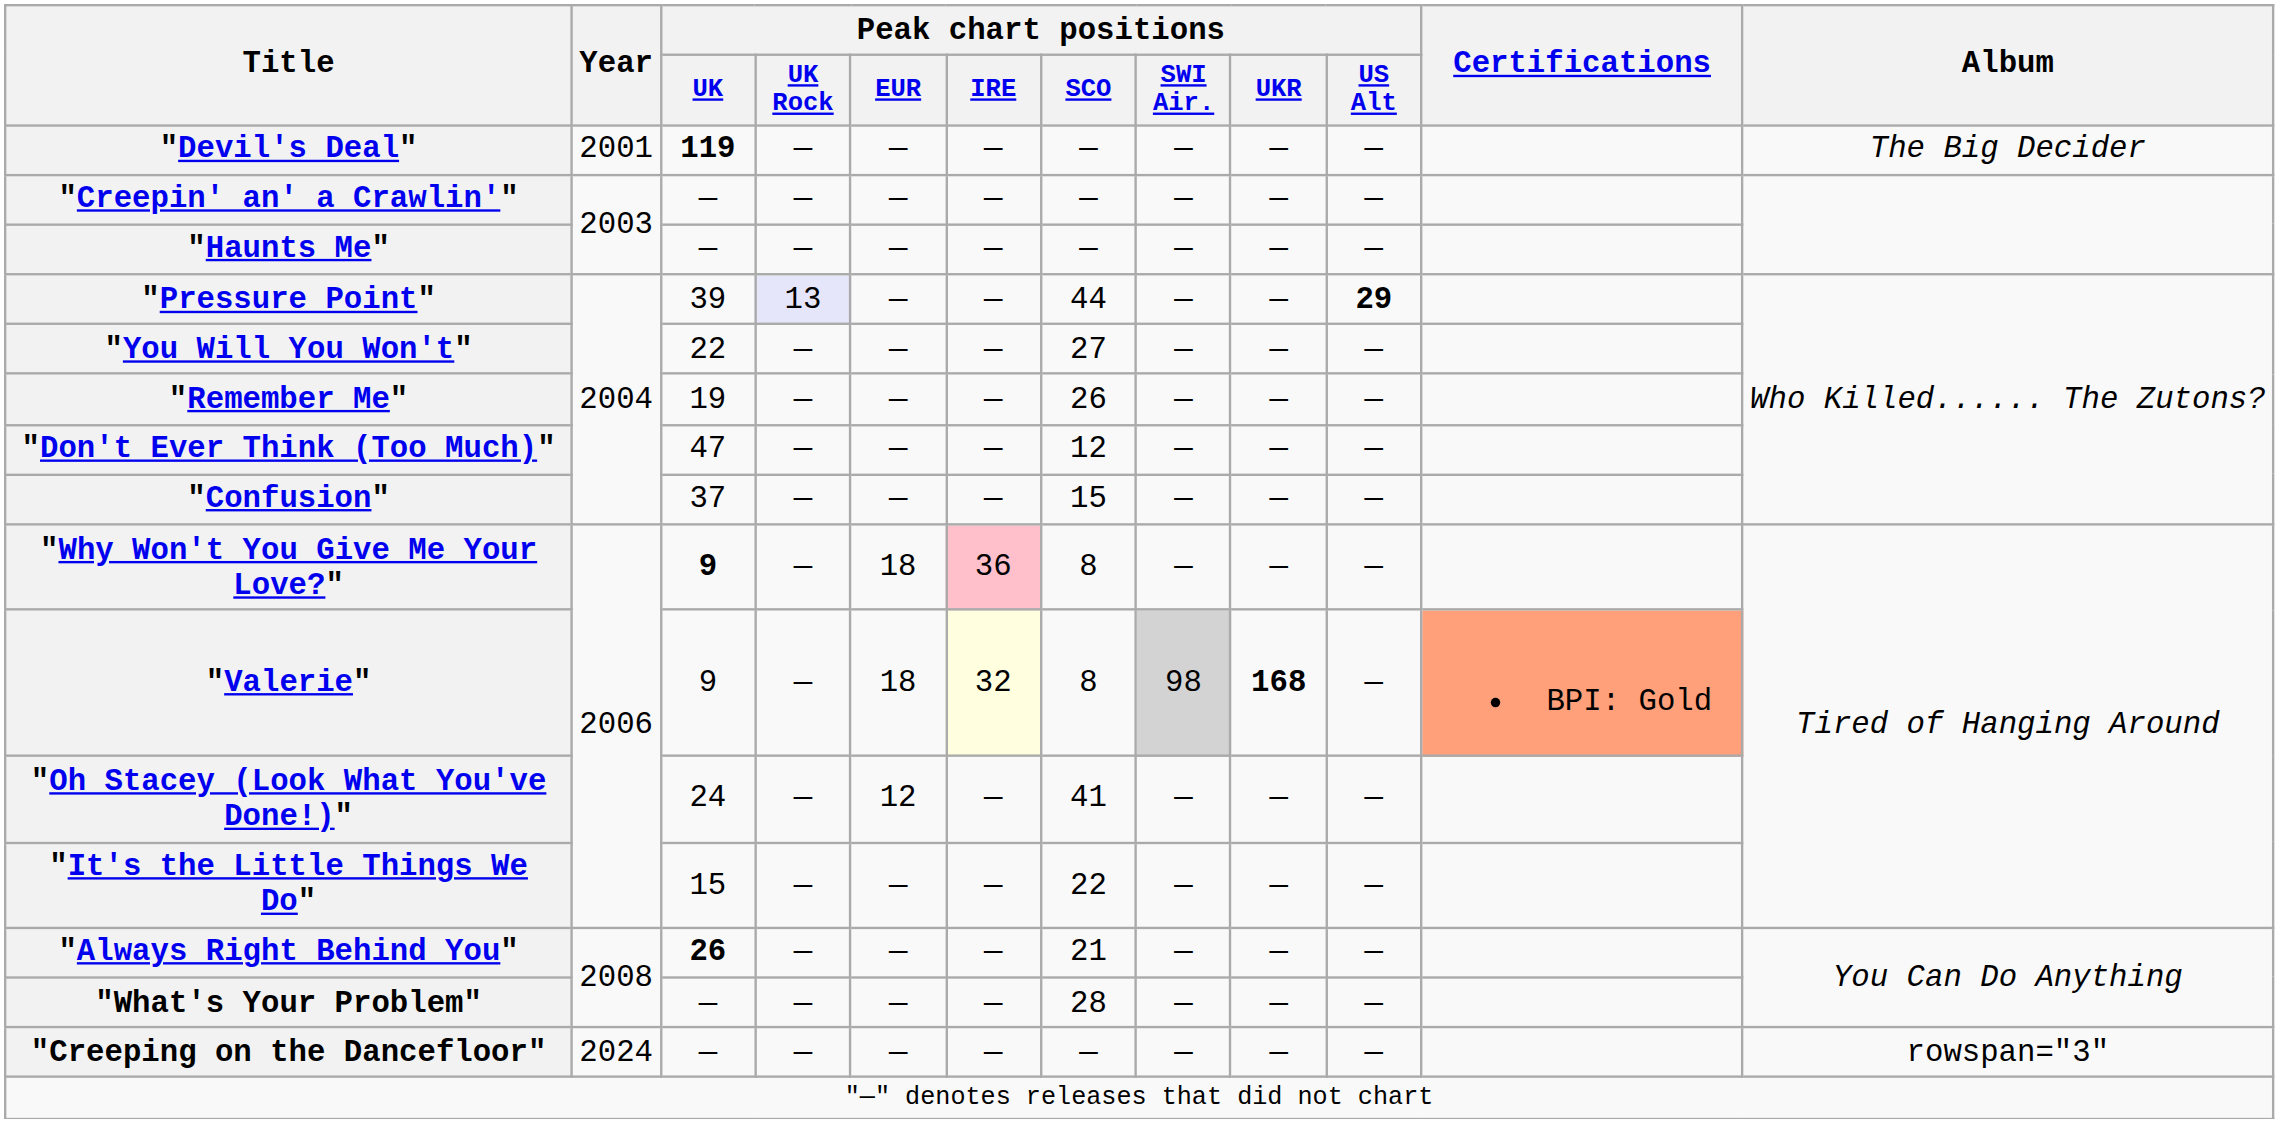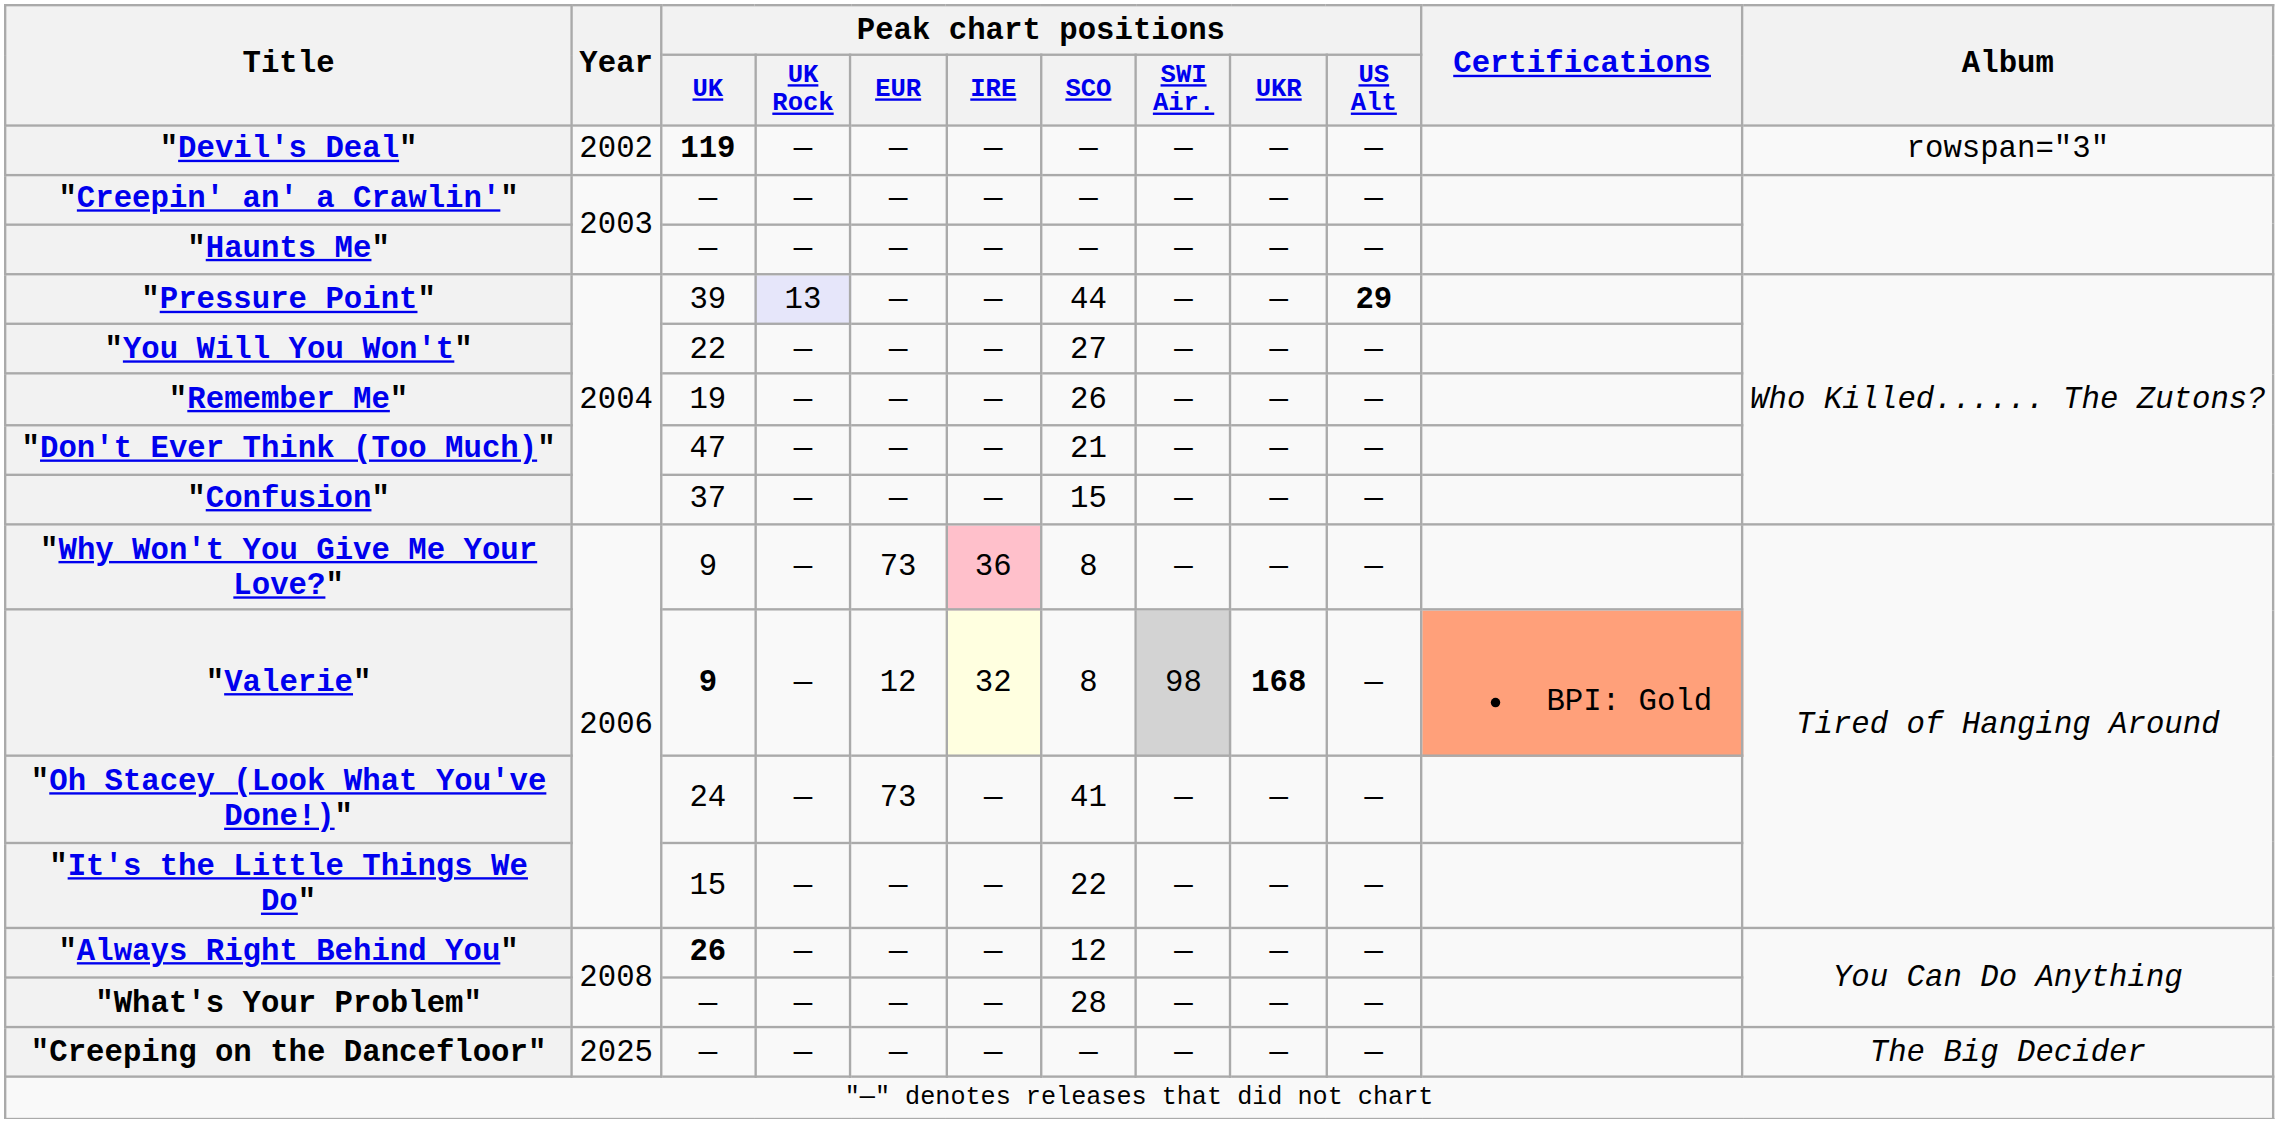"Devil's Deal" | Year: 2001 -> 2002
"Devil's Deal" | Album: The Big Decider -> rowspan="3"
"Don't Ever Think (Too Much)" | Peak chart positions / SCO: 12 -> 21
"Why Won't You Give Me Your Love?" | Peak chart positions / UK: bold -> normal
"Why Won't You Give Me Your Love?" | Peak chart positions / EUR: 18 -> 73
"Valerie" | Peak chart positions / UK: normal -> bold
"Valerie" | Peak chart positions / EUR: 18 -> 12
"Oh Stacey (Look What You've Done!)" | Peak chart positions / EUR: 12 -> 73
"Always Right Behind You" | Peak chart positions / SCO: 21 -> 12
"Creeping on the Dancefloor" | Year: 2024 -> 2025
"Creeping on the Dancefloor" | Album: rowspan="3" -> The Big Decider
